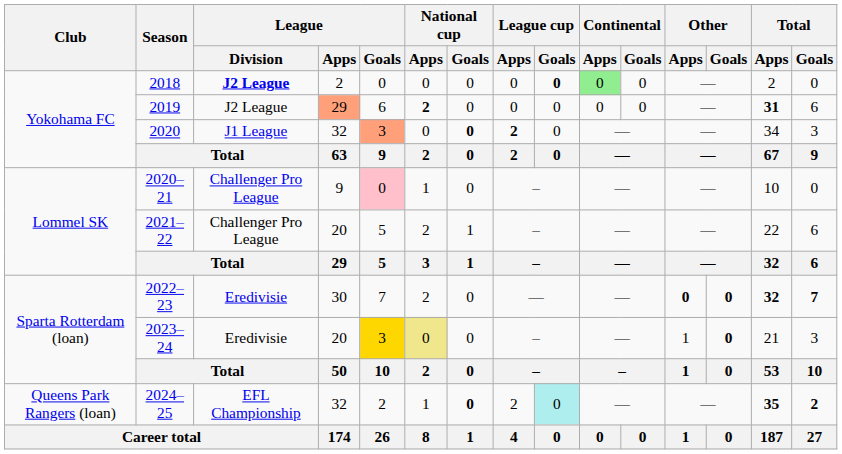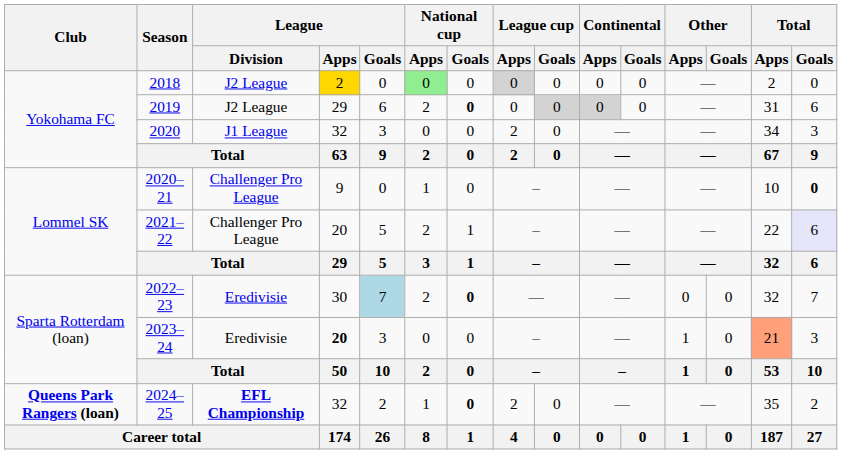2018 | League / Division: bold -> normal
2018 | League / Apps: no background -> gold background
2018 | National cup / Apps: no background -> lightgreen background
2018 | League cup / Apps: no background -> lightgrey background
2018 | League cup / Goals: bold -> normal
2018 | Continental / Apps: lightgreen background -> no background
2019 | League / Apps: lightsalmon background -> no background
2019 | National cup / Apps: bold -> normal
2019 | National cup / Goals: normal -> bold
2019 | League cup / Goals: no background -> lightgrey background
2019 | Continental / Apps: no background -> lightgrey background
2019 | Total / Apps: bold -> normal
2020 | League / Goals: lightsalmon background -> no background
2020 | National cup / Goals: bold -> normal
2020 | League cup / Apps: bold -> normal
2020–21 | League / Goals: pink background -> no background
2020–21 | Total / Goals: normal -> bold
2021–22 | Total / Goals: no background -> lavender background
2022–23 | League / Goals: no background -> lightblue background
2022–23 | National cup / Goals: normal -> bold
2022–23 | Other / Apps: bold -> normal
2022–23 | Other / Goals: bold -> normal
2022–23 | Total / Apps: bold -> normal
2022–23 | Total / Goals: bold -> normal
2023–24 | League / Apps: normal -> bold
2023–24 | League / Goals: gold background -> no background
2023–24 | National cup / Apps: khaki background -> no background
2023–24 | Other / Goals: bold -> normal
2023–24 | Total / Apps: no background -> lightsalmon background
2024–25 | Club: normal -> bold
2024–25 | League / Division: normal -> bold
2024–25 | League cup / Goals: paleturquoise background -> no background
2024–25 | Total / Apps: bold -> normal
2024–25 | Total / Goals: bold -> normal
